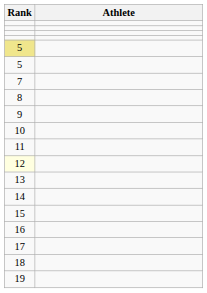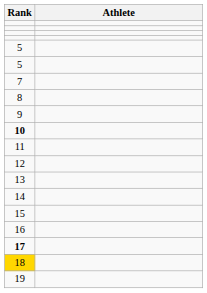row 6 | Rank: khaki background -> no background
row 11 | Rank: normal -> bold
row 13 | Rank: lightyellow background -> no background
row 18 | Rank: normal -> bold
row 19 | Rank: no background -> gold background
